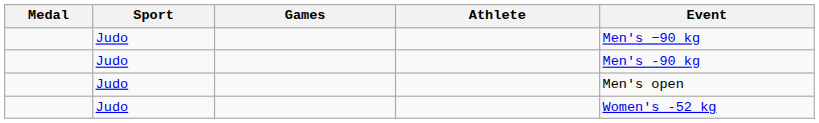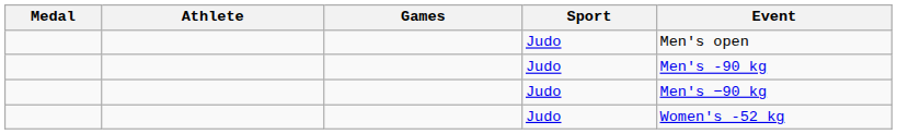columns swapped: Athlete <-> Sport
row 2 | Event: Men's −90 kg -> Men's open
row 4 | Event: Men's open -> Men's −90 kg
